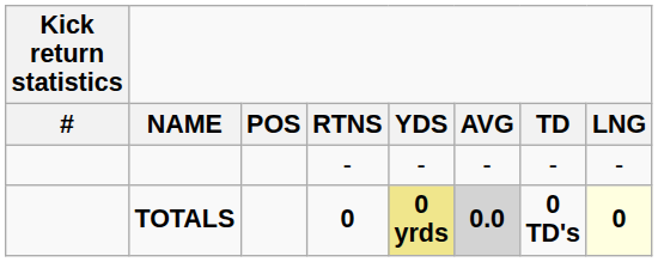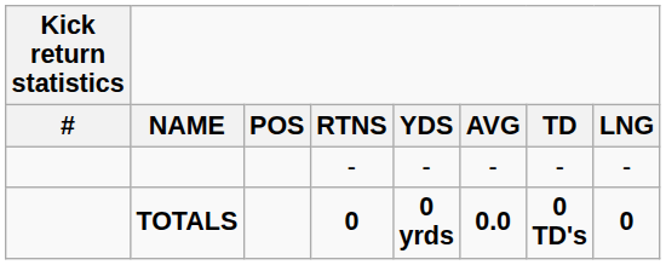row 4 | YDS: khaki background -> no background
row 4 | AVG: lightgrey background -> no background
row 4 | LNG: lightyellow background -> no background
